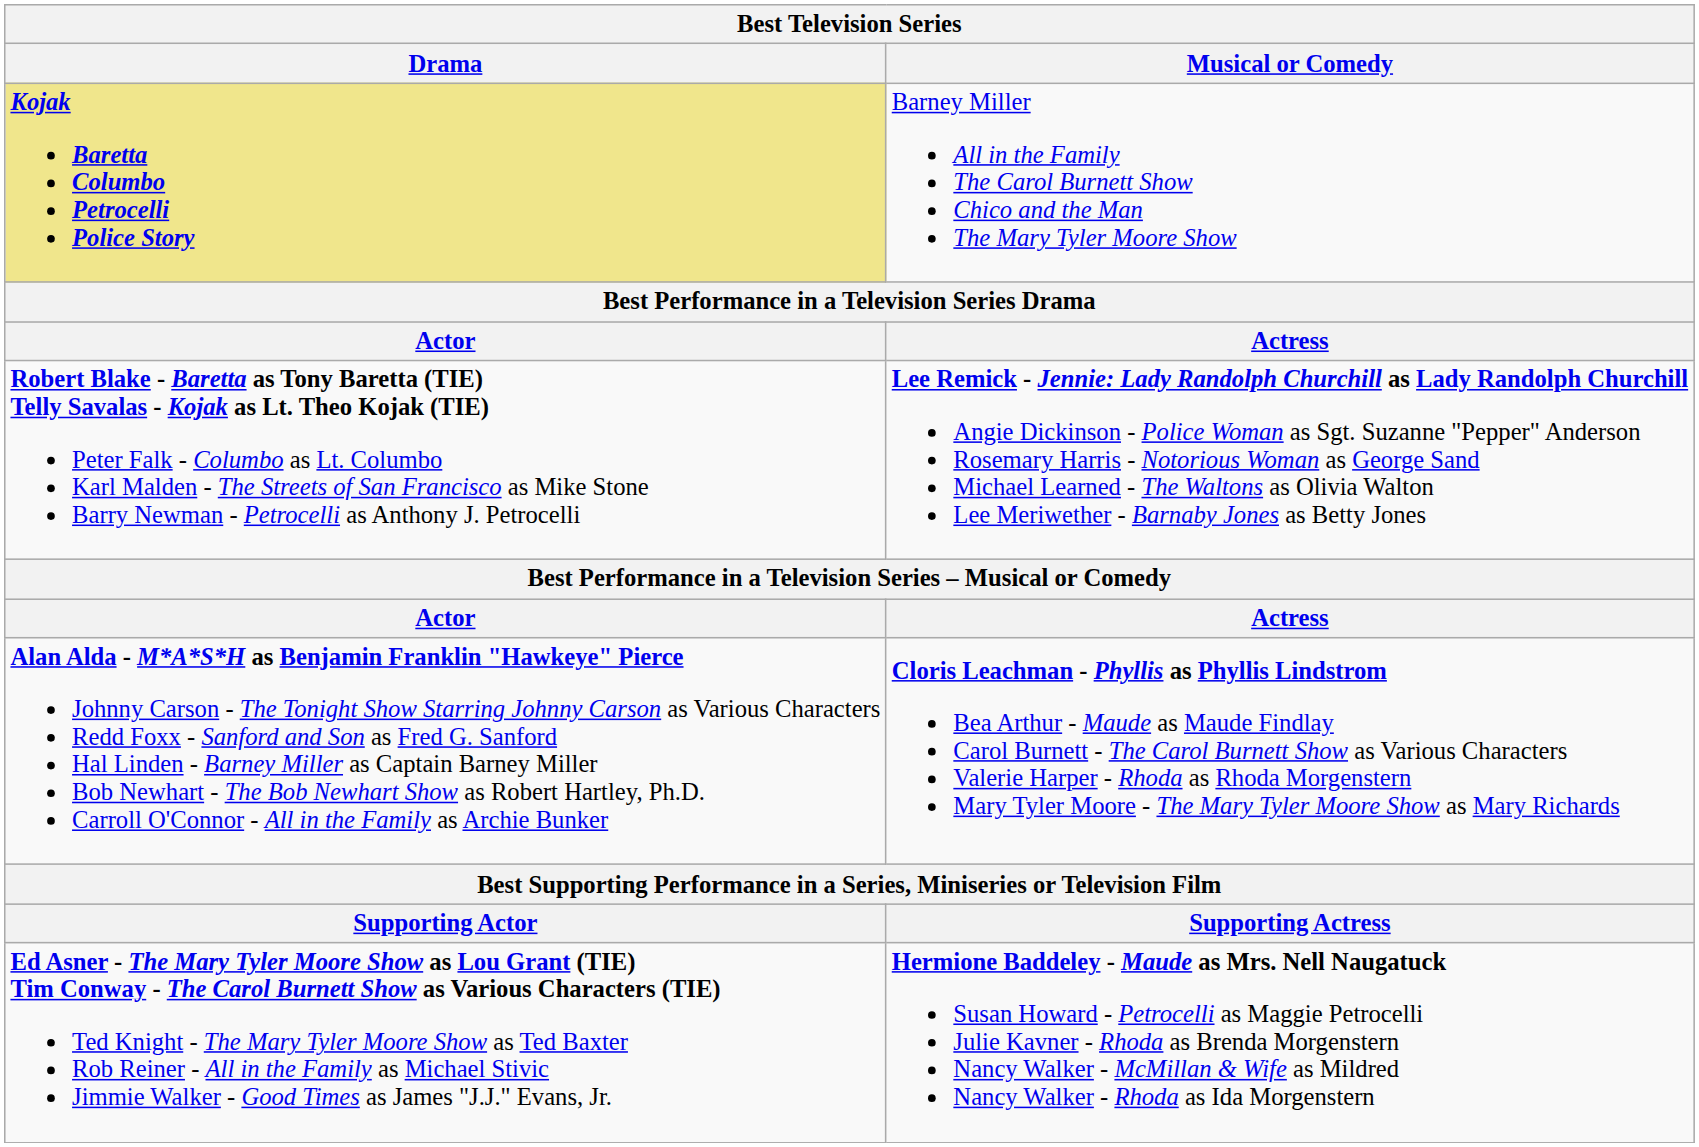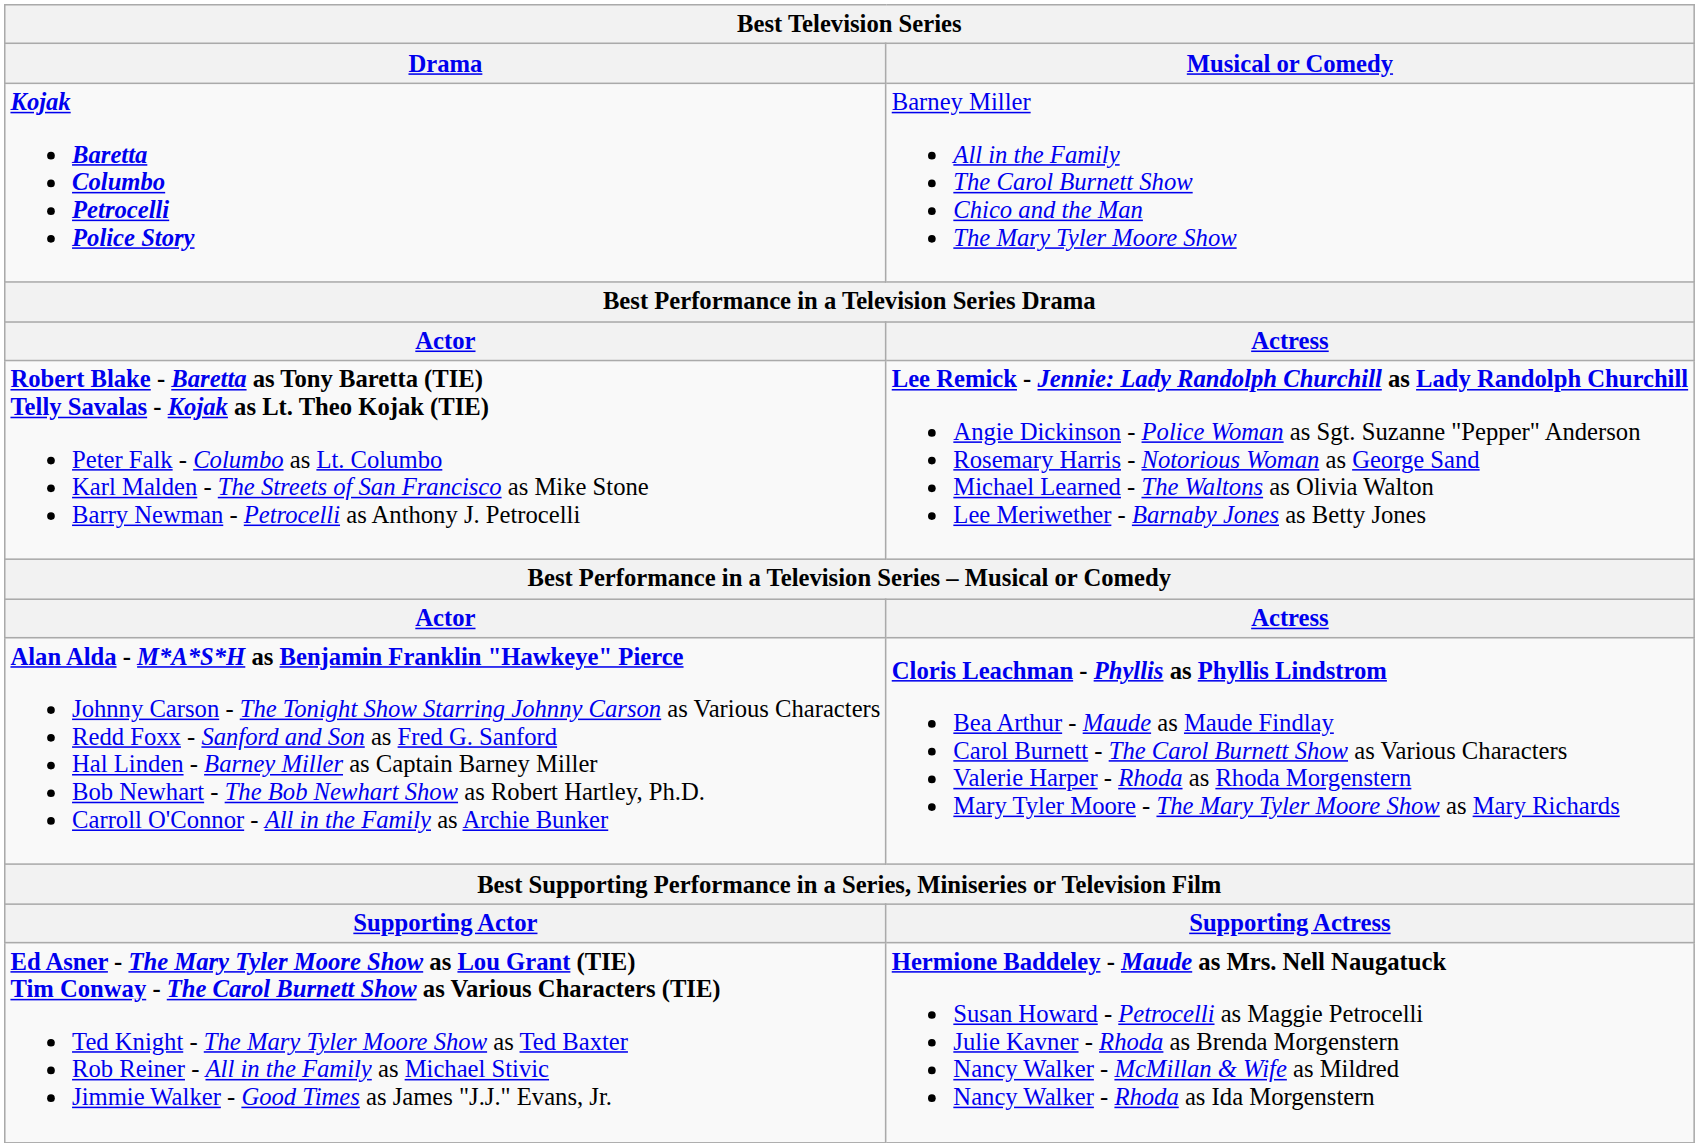row 3 | Drama: khaki background -> no background
